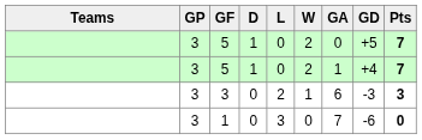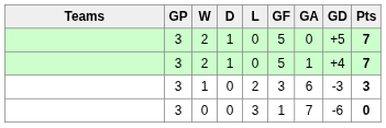columns swapped: W <-> GF
